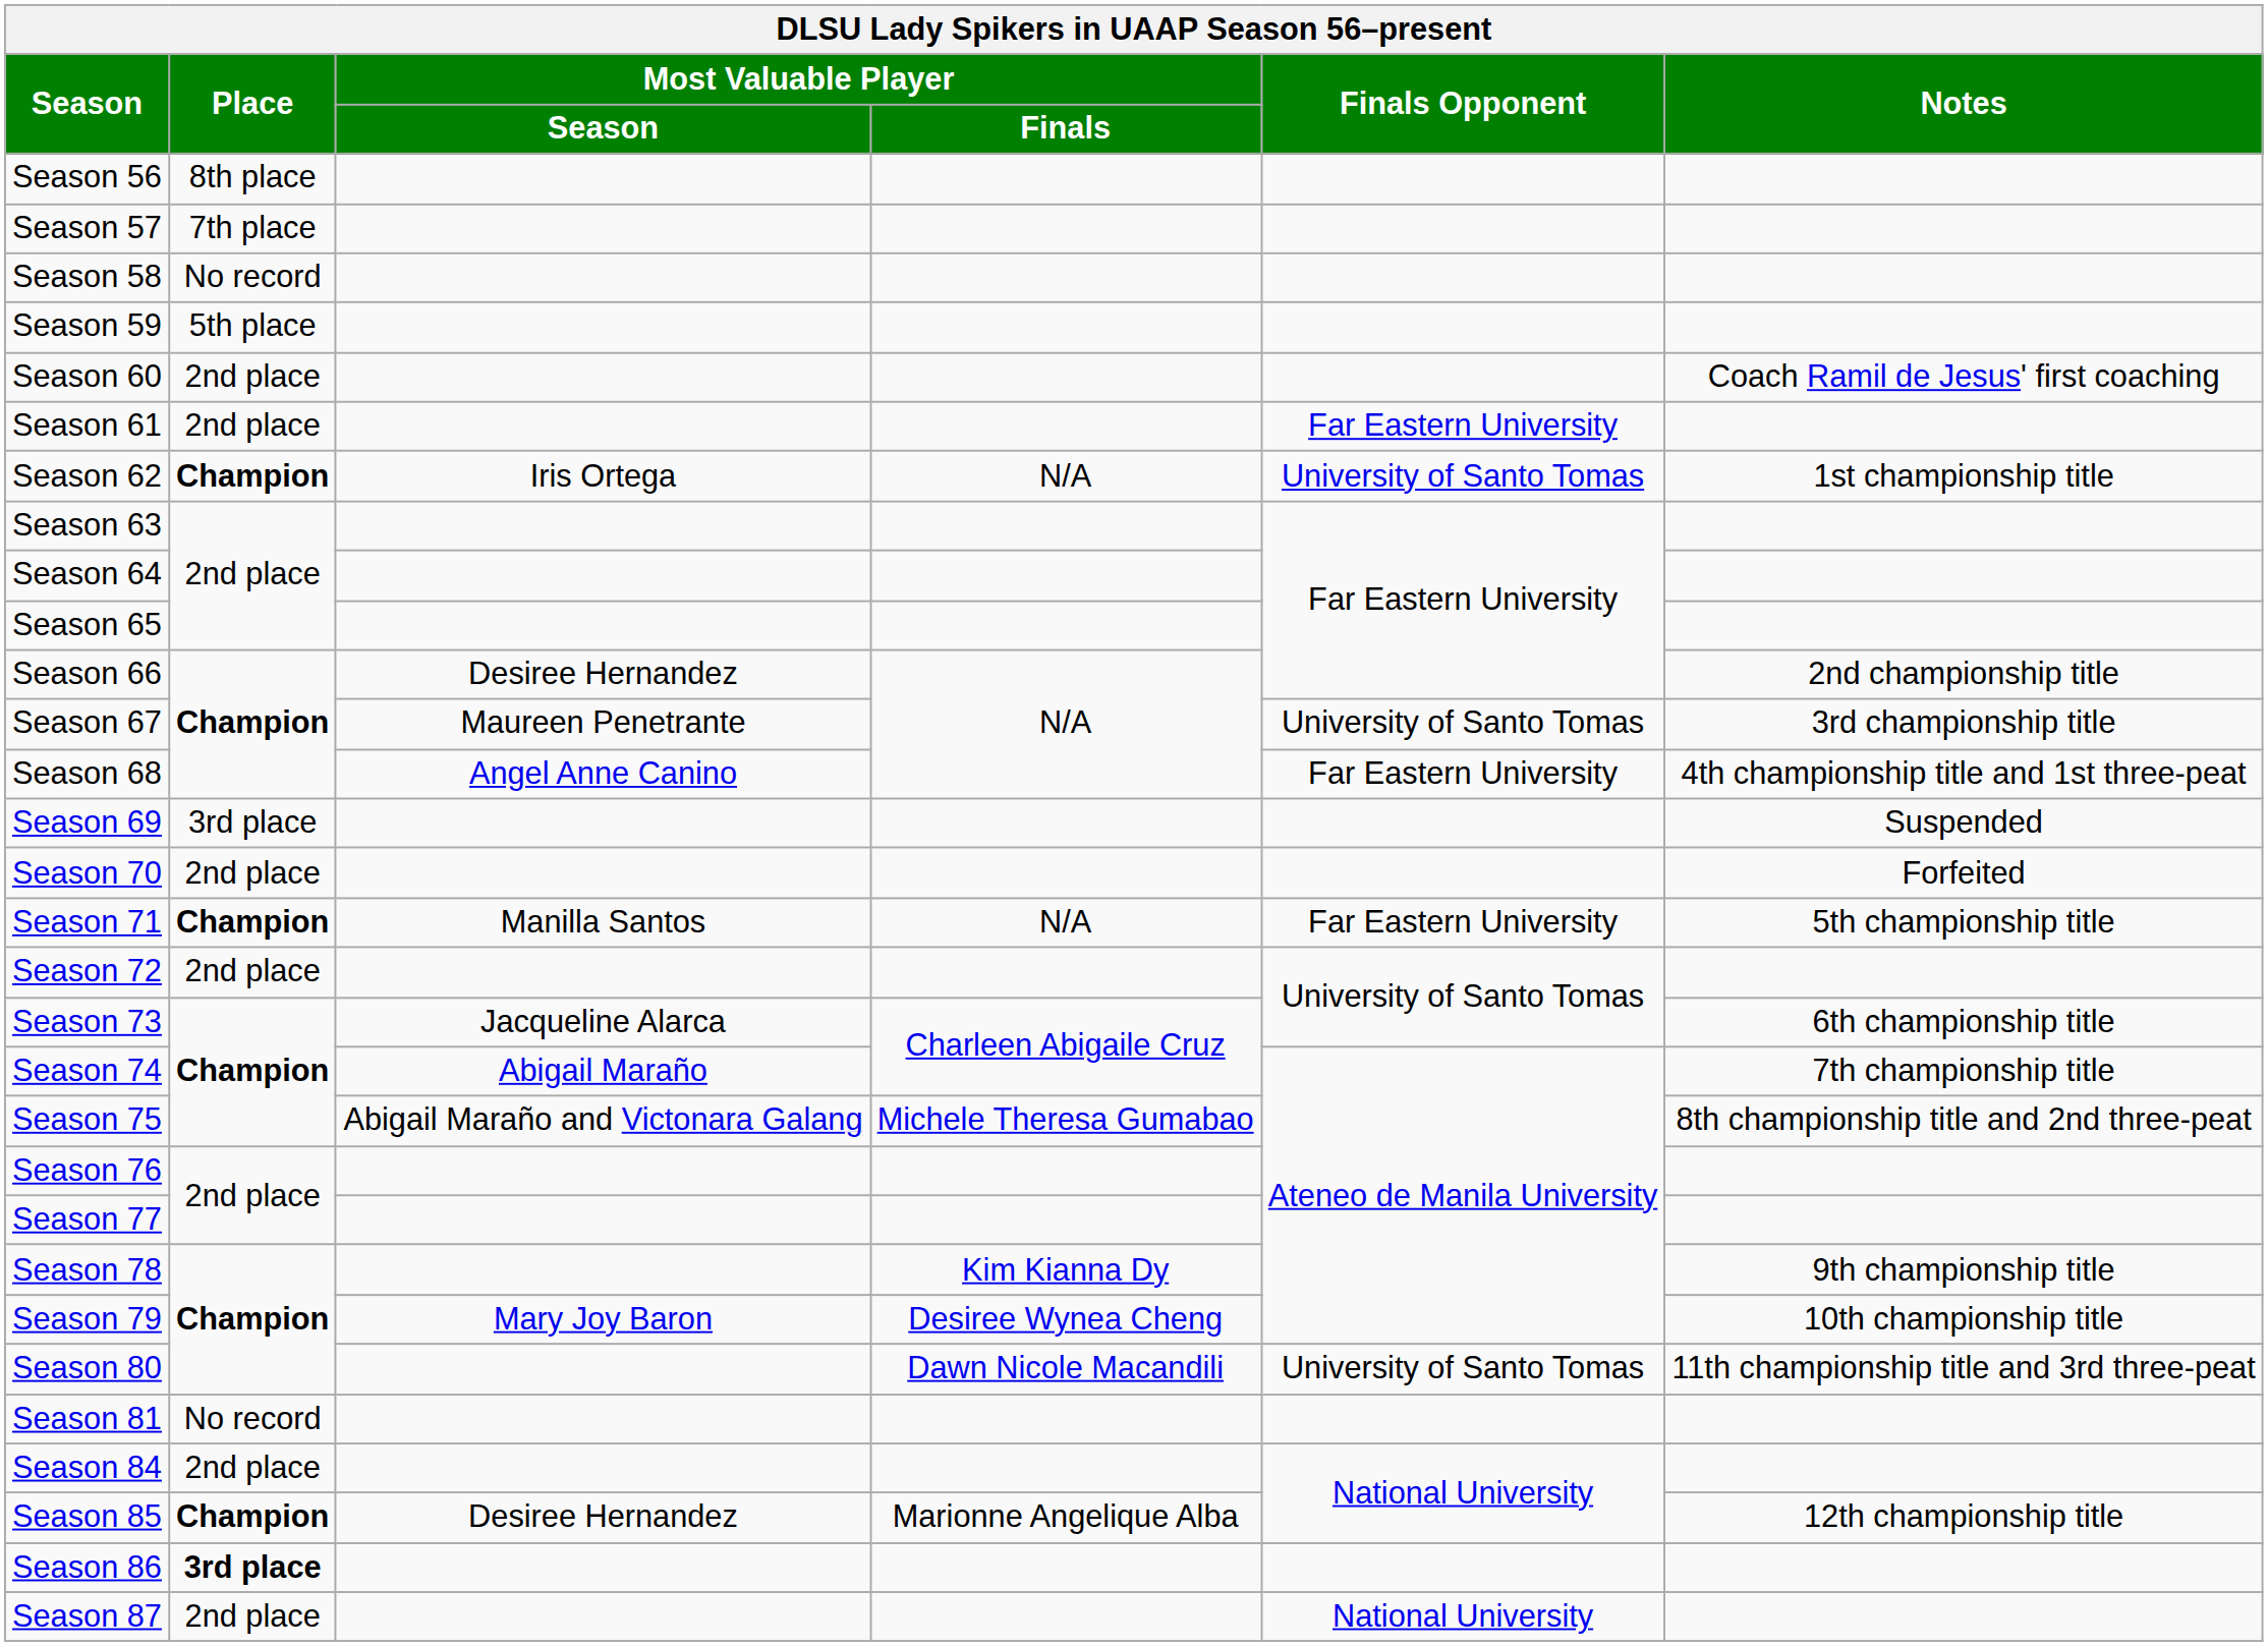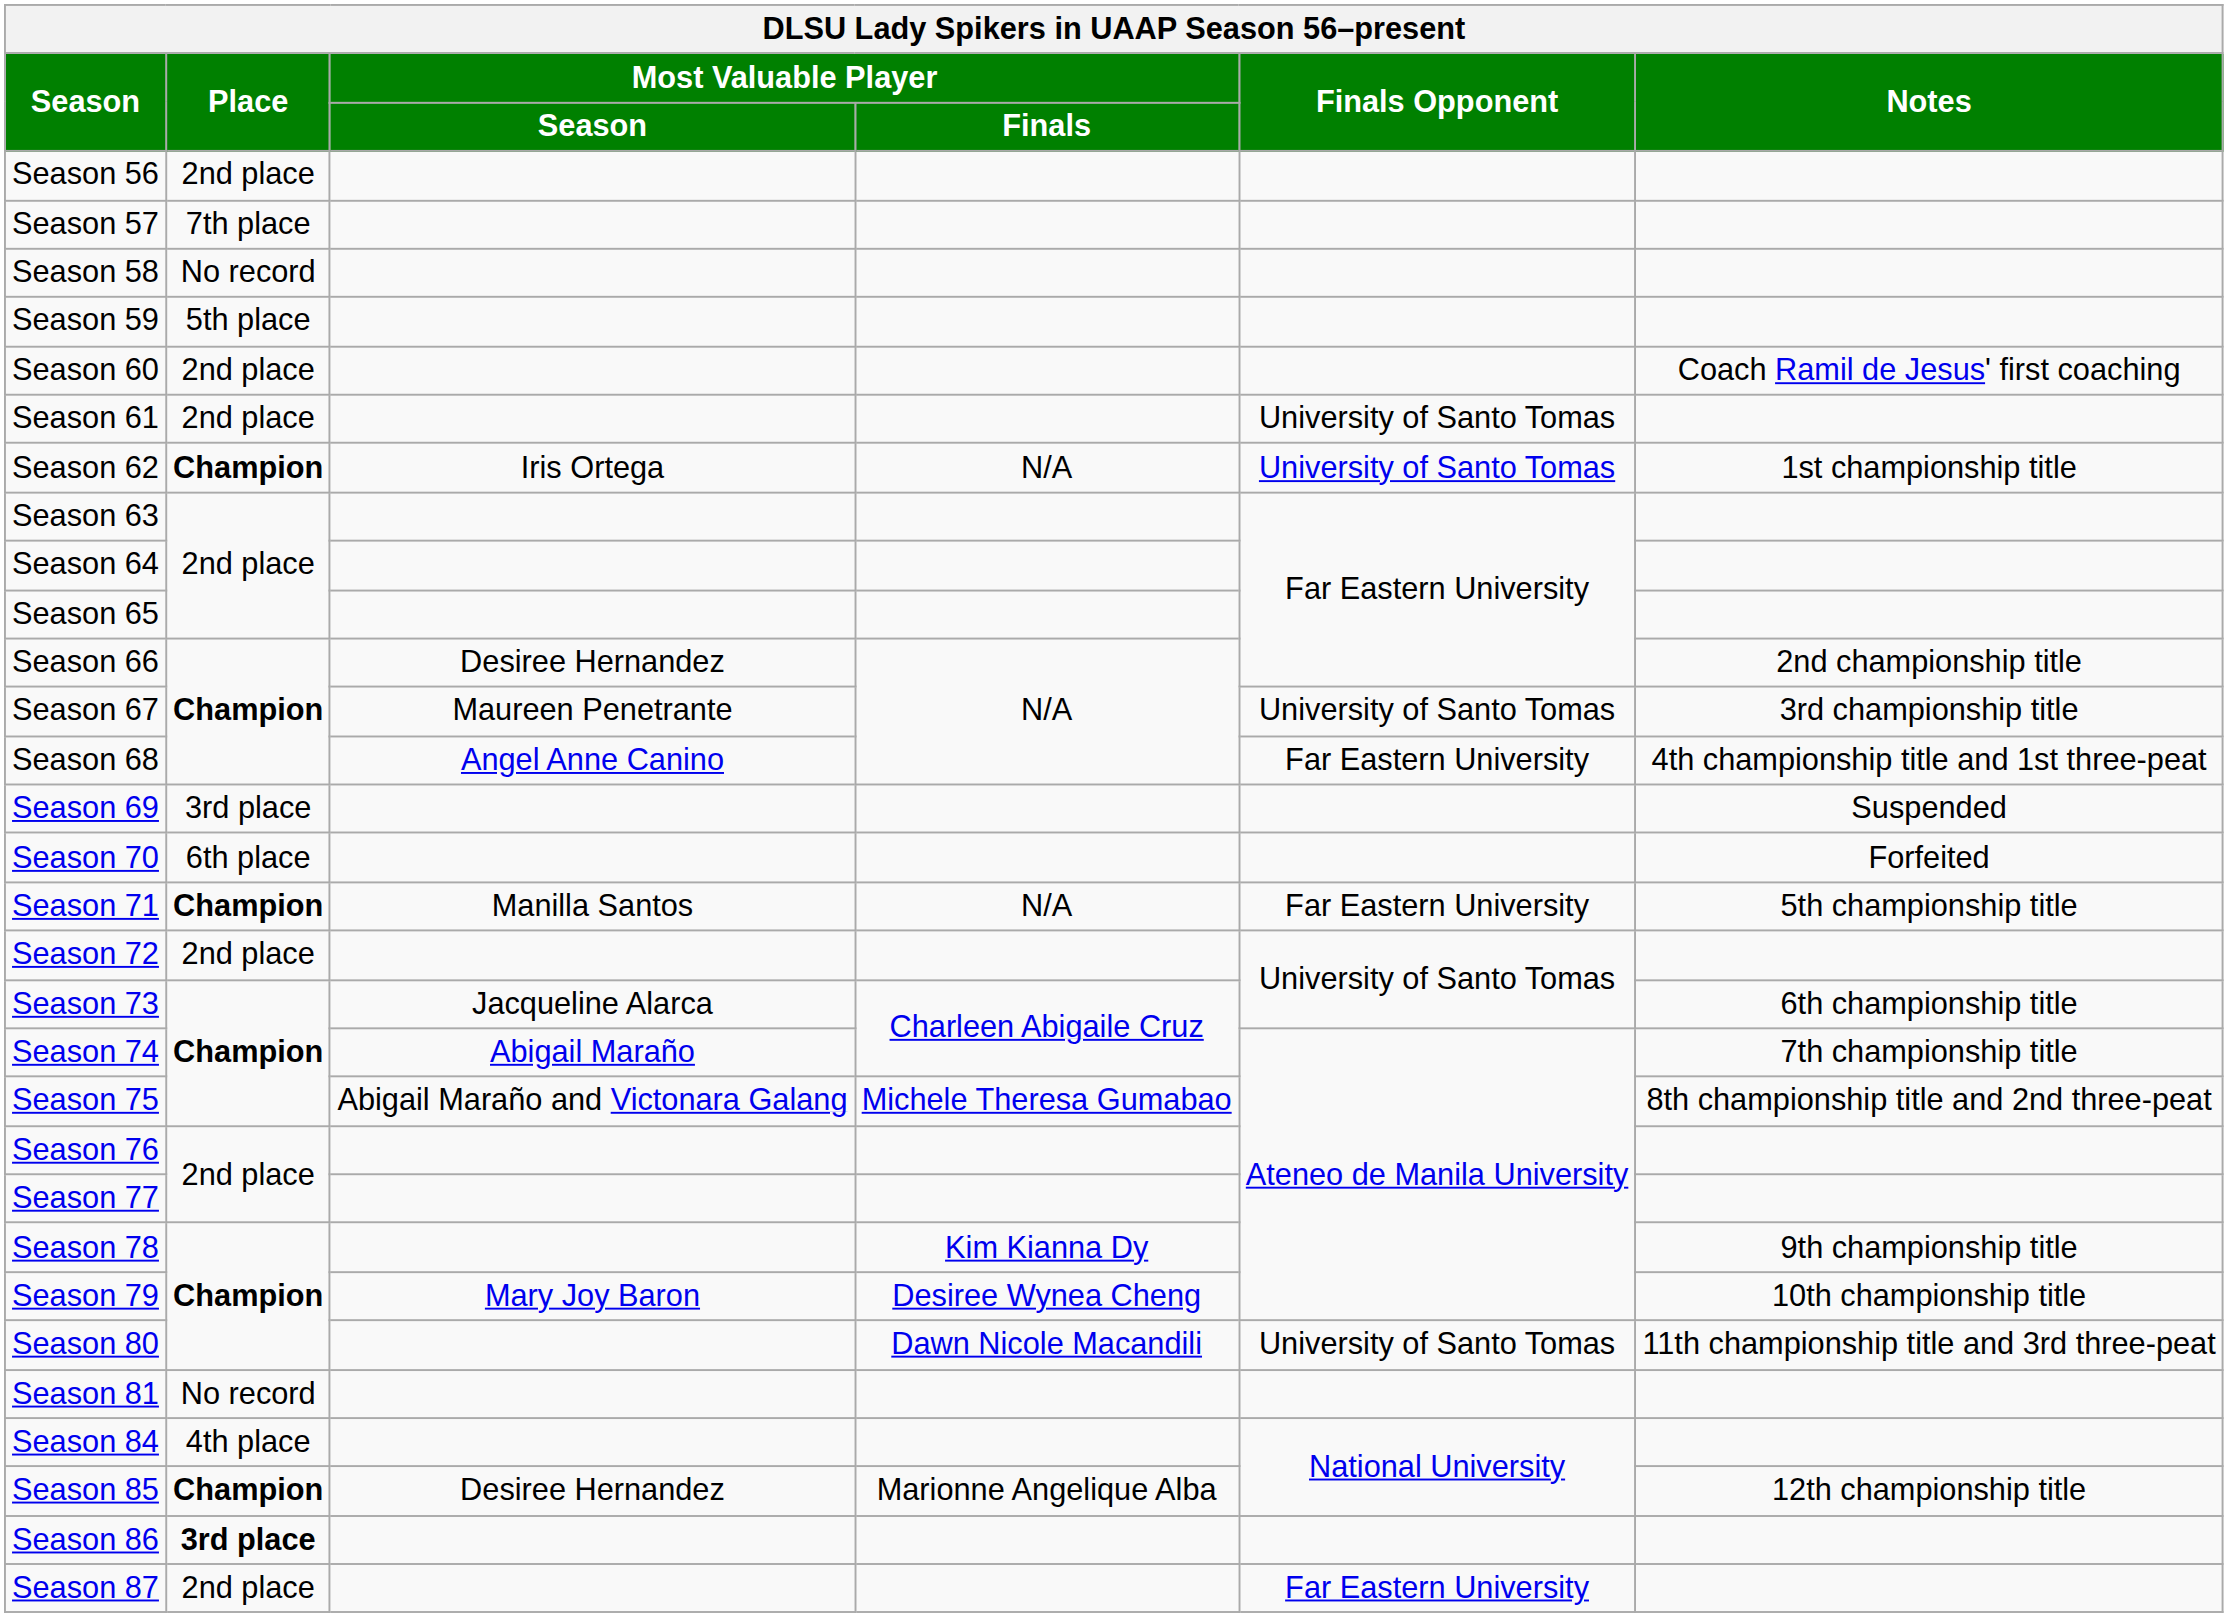Season 56 | Place: 8th place -> 2nd place
Season 61 | Finals Opponent: Far Eastern University -> University of Santo Tomas
Season 70 | Place: 2nd place -> 6th place
Season 84 | Place: 2nd place -> 4th place
Season 87 | Finals Opponent: National University -> Far Eastern University
